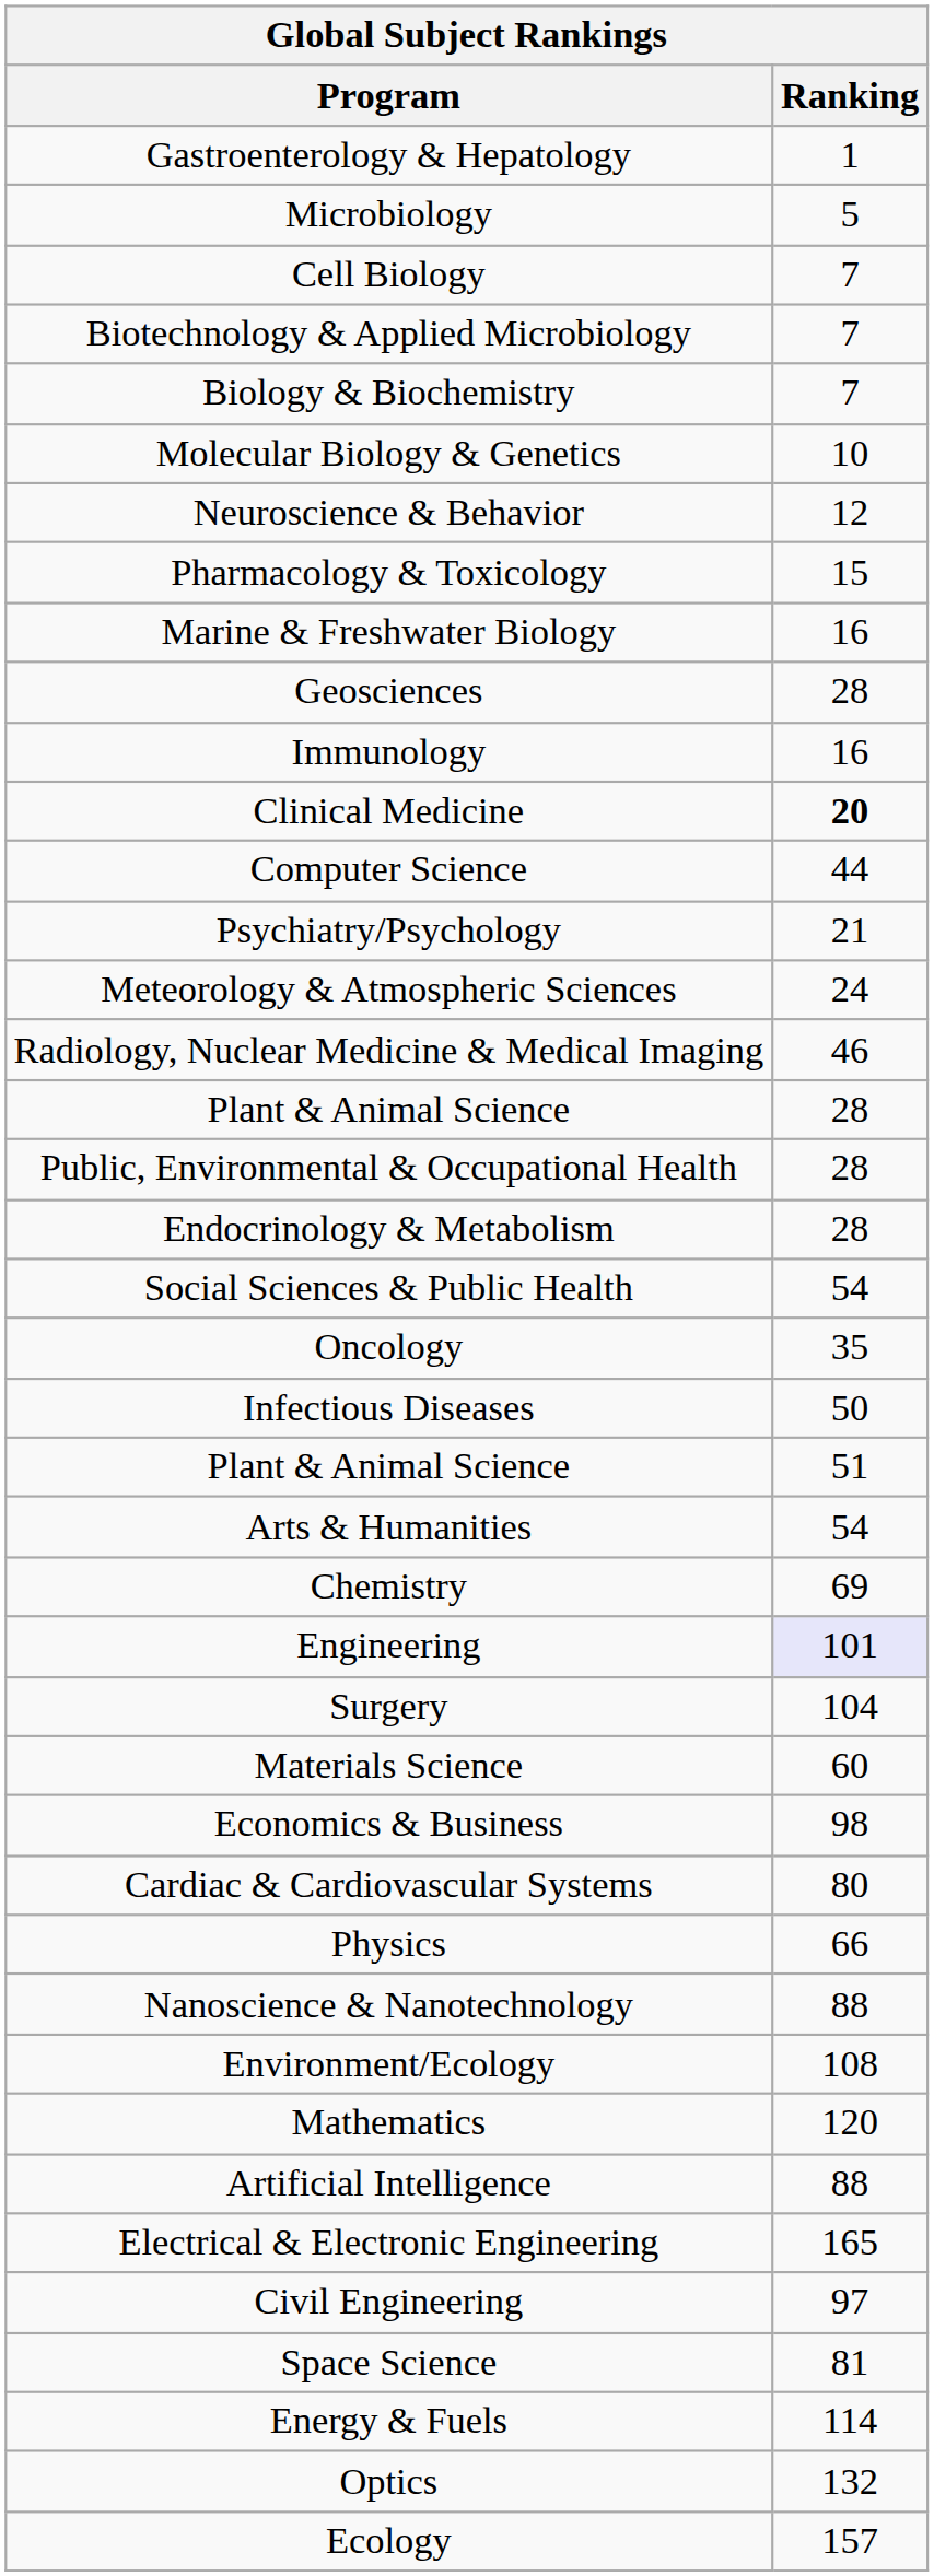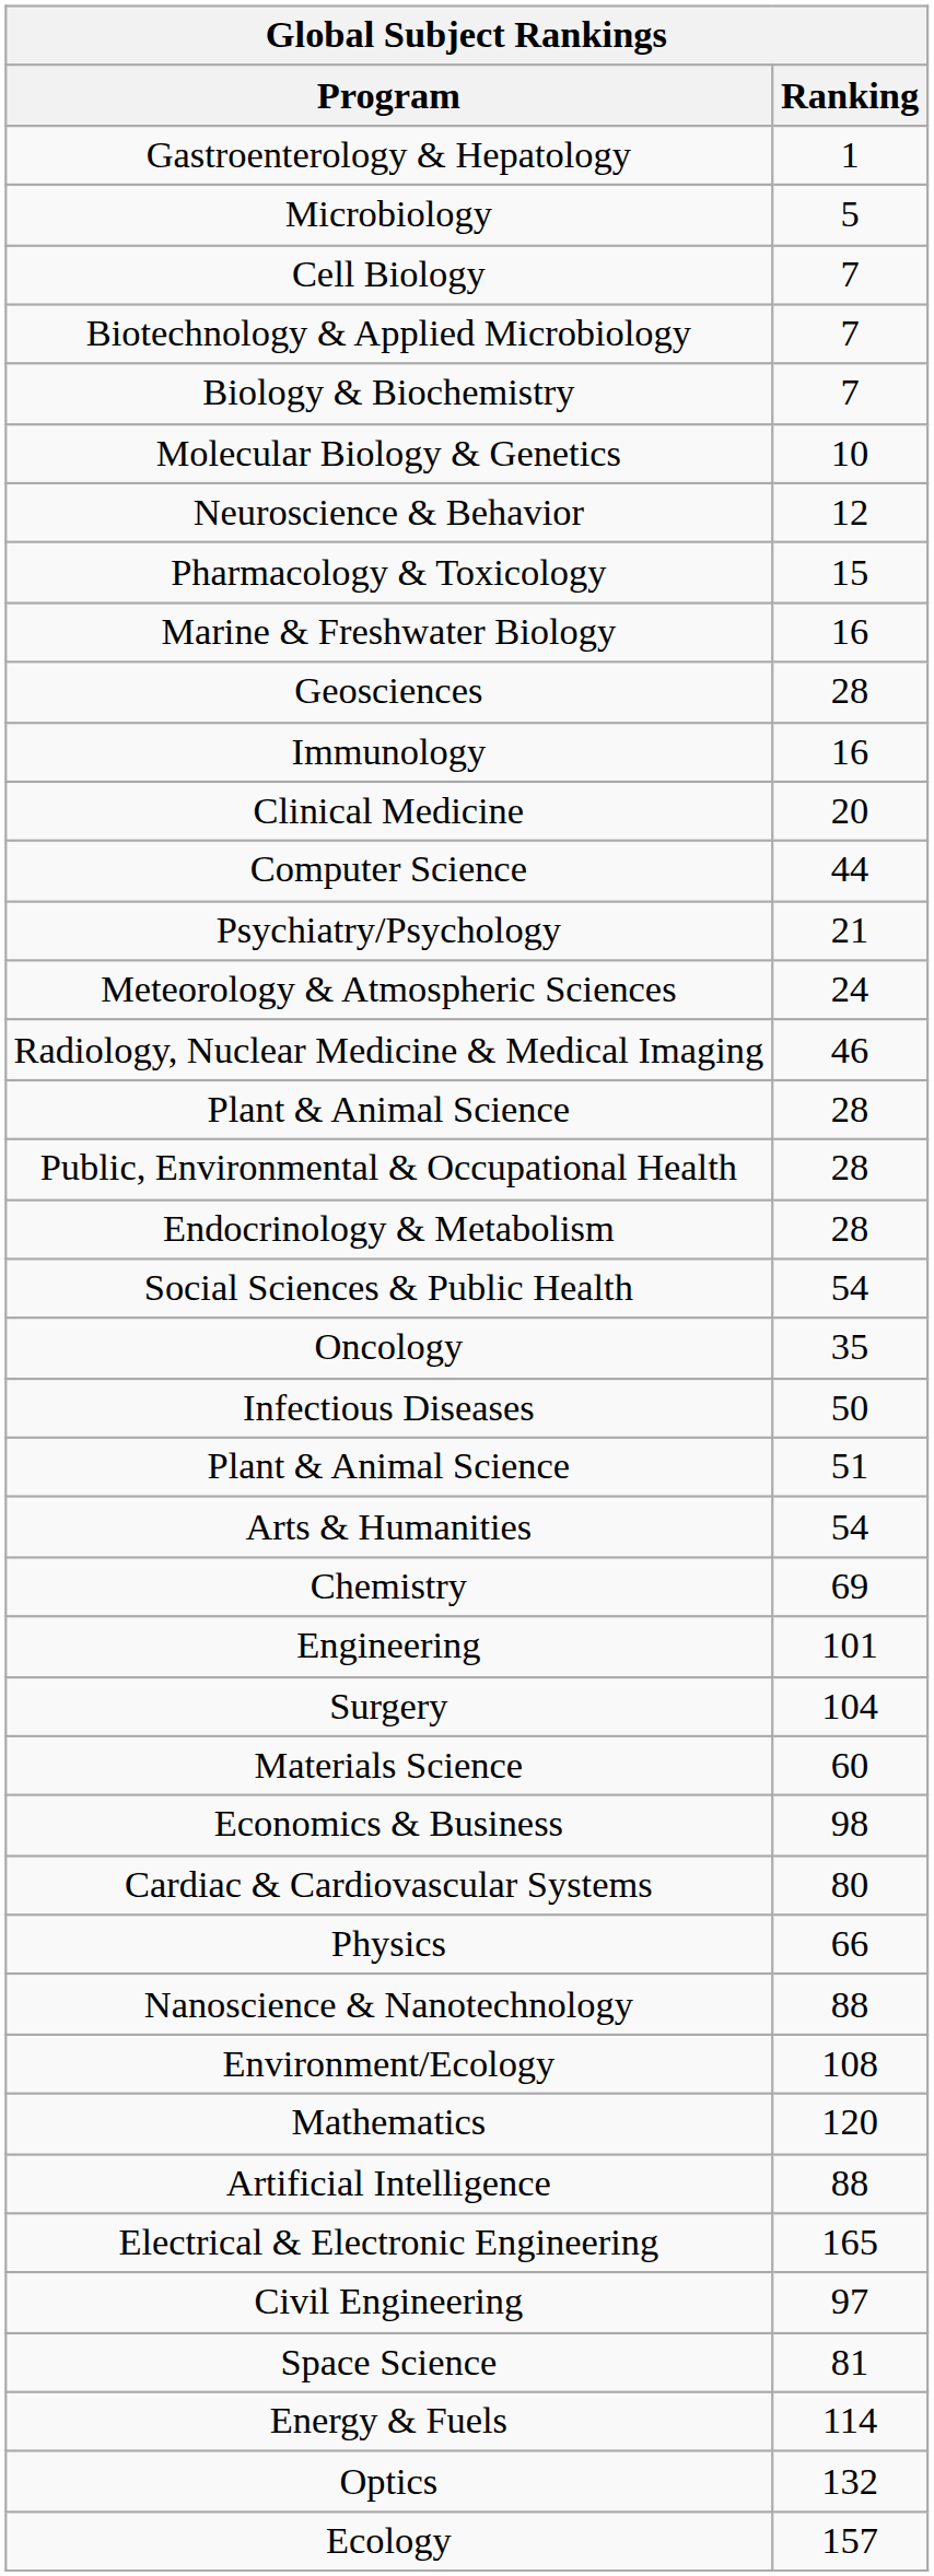Clinical Medicine | Ranking: bold -> normal
Engineering | Ranking: lavender background -> no background
